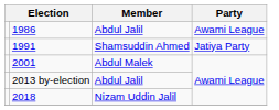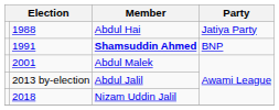- row: 1986 | Abdul Jalil | Awami League
+ row: 1988 | Abdul Hai | Jatiya Party
1991 | Member: normal -> bold
1991 | Party: Jatiya Party -> BNP
